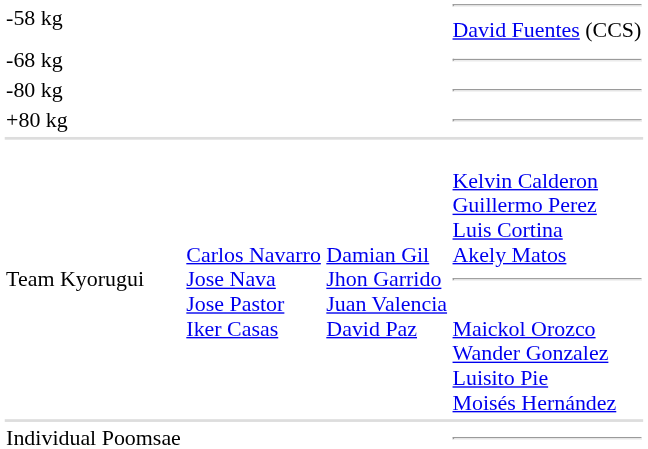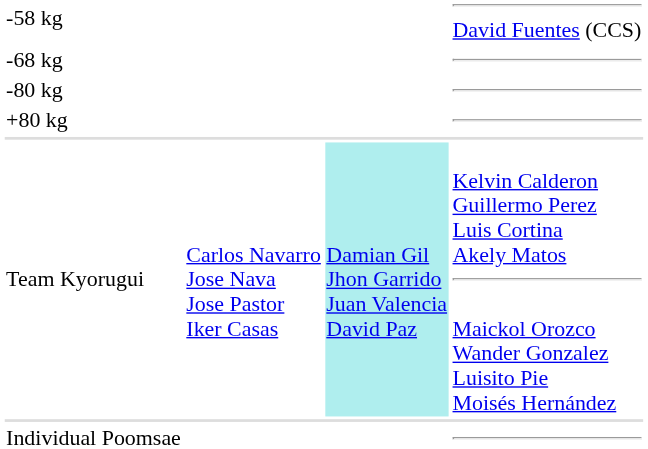Team Kyorugui | column 3: no background -> paleturquoise background
